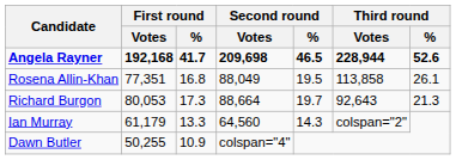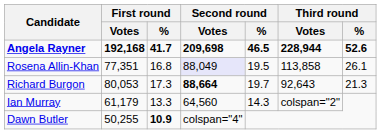Rosena Allin-Khan | Second round / Votes: no background -> lavender background
Richard Burgon | Second round / Votes: normal -> bold
Dawn Butler | First round / %: normal -> bold
